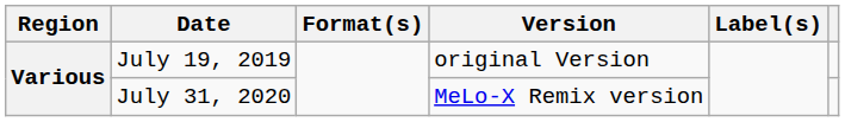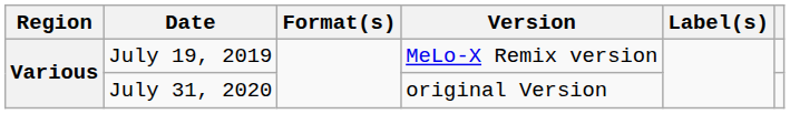July 19, 2019 | Version: original Version -> MeLo-X Remix version
July 31, 2020 | Version: MeLo-X Remix version -> original Version
